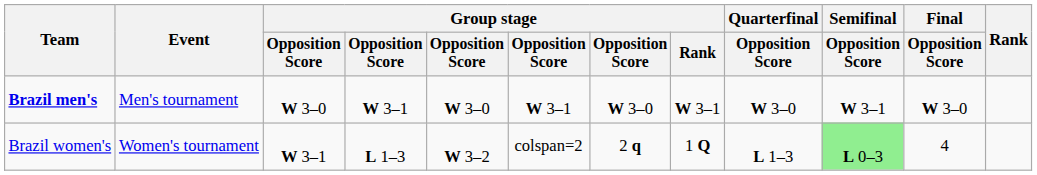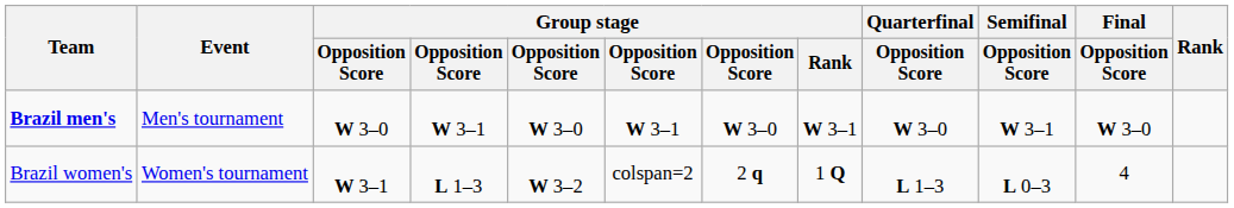Brazil women's | Semifinal / Opposition Score: lightgreen background -> no background
